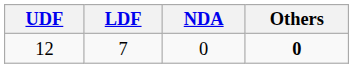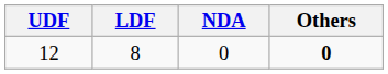12 | LDF: 7 -> 8
